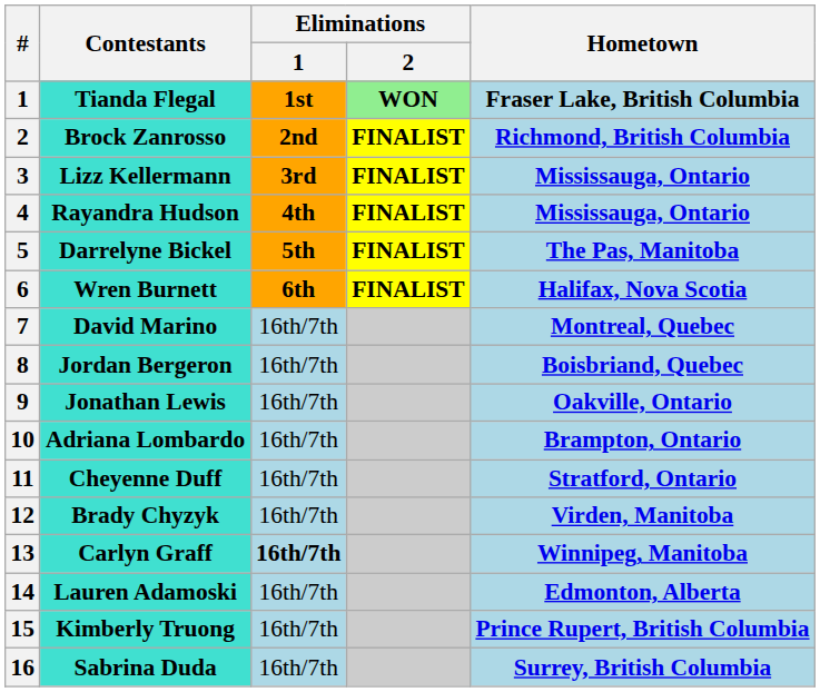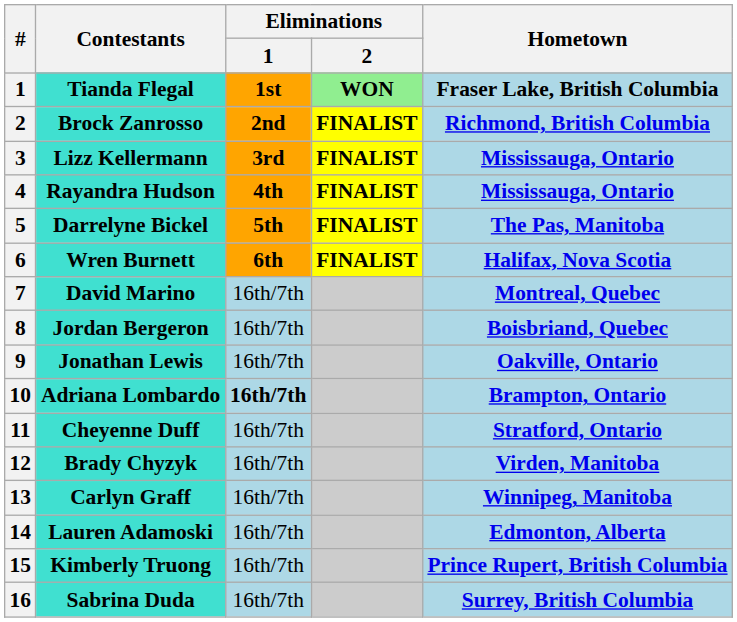Adriana Lombardo | Eliminations / 1: normal -> bold
Carlyn Graff | Eliminations / 1: bold -> normal
